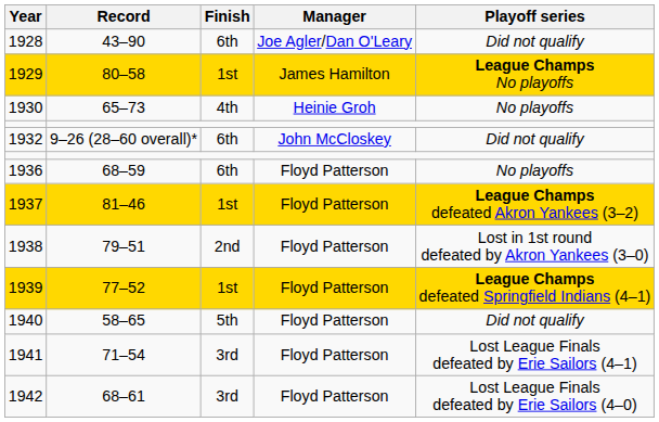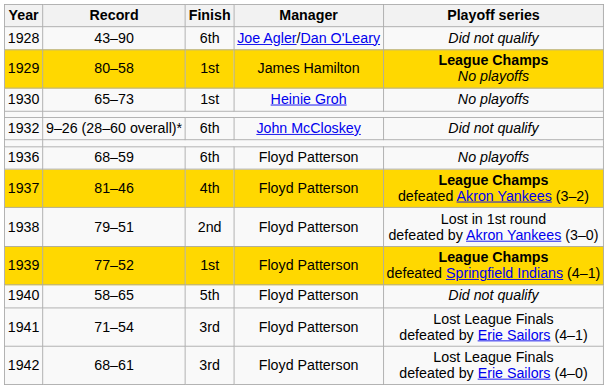1930 | Finish: 4th -> 1st
1937 | Finish: 1st -> 4th
